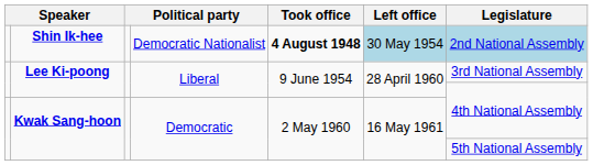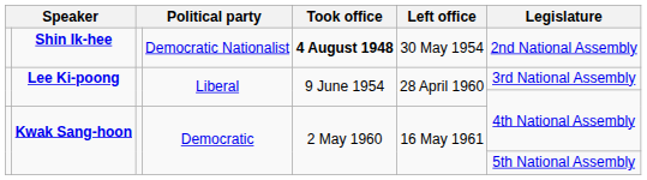Shin Ik-hee | Left office: lightblue background -> no background
Shin Ik-hee | Legislature: lightblue background -> no background
